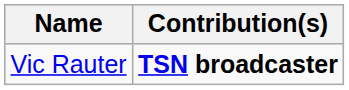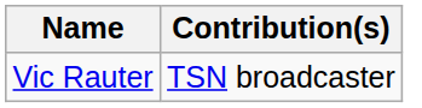Vic Rauter | Contribution(s): bold -> normal
